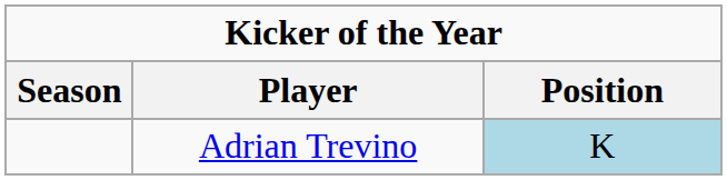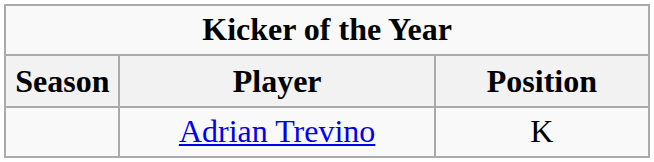Adrian Trevino | Position: lightblue background -> no background
